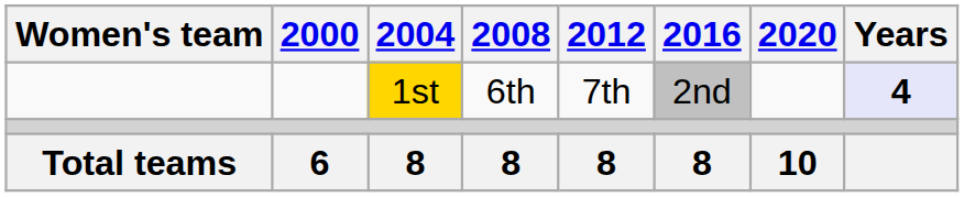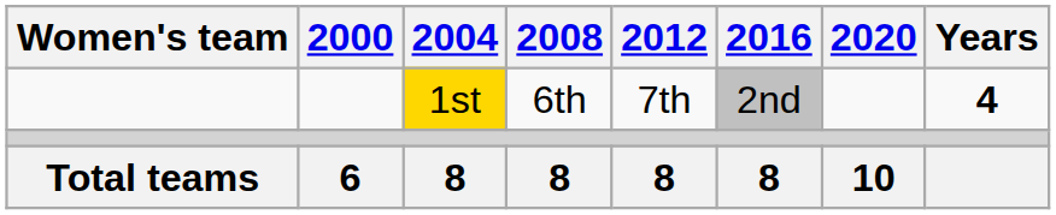1st | Years: lavender background -> no background
